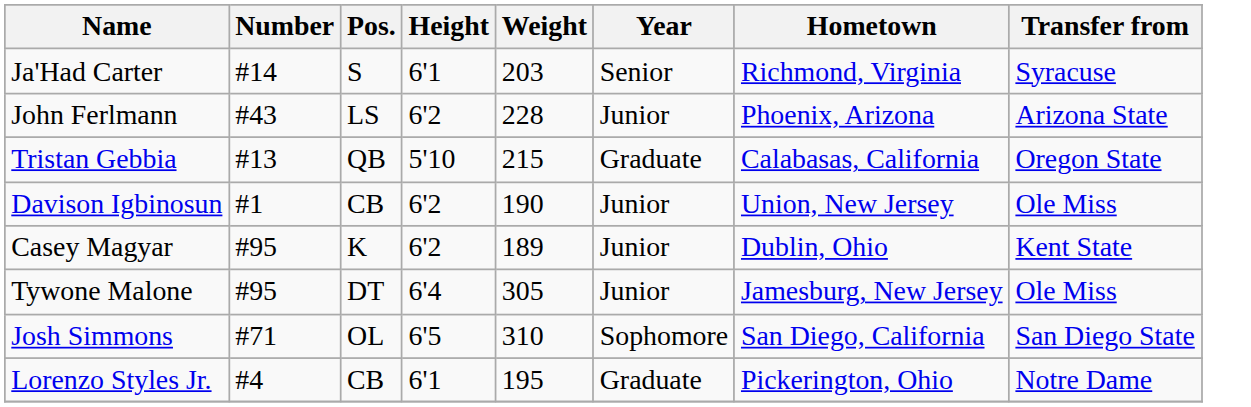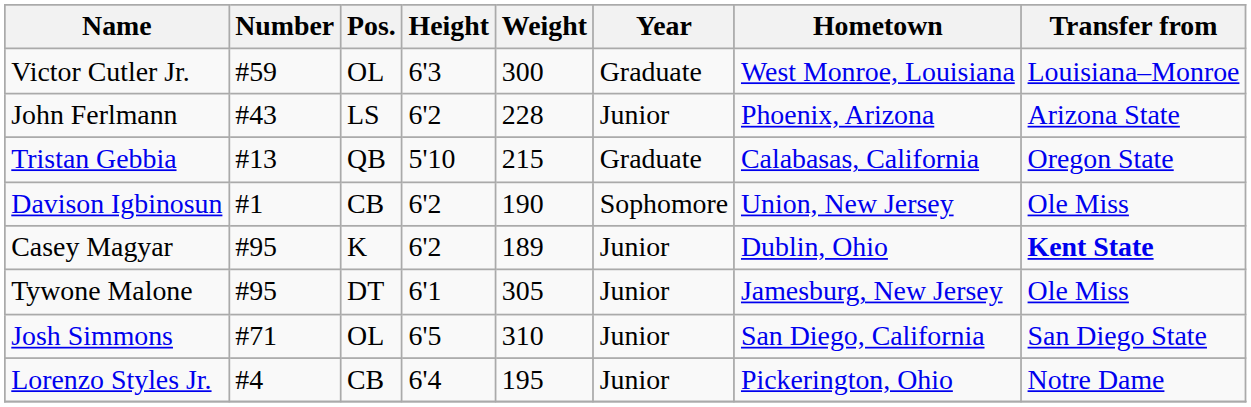- row: Ja'Had Carter | #14 | S | 6'1 | 203 | Senior | Richmond, Virginia | Syracuse
+ row: Victor Cutler Jr. | #59 | OL | 6'3 | 300 | Graduate | West Monroe, Louisiana | Louisiana–Monroe
Davison Igbinosun | Year: Junior -> Sophomore
Casey Magyar | Transfer from: normal -> bold
Tywone Malone | Height: 6'4 -> 6'1
Josh Simmons | Year: Sophomore -> Junior
Lorenzo Styles Jr. | Height: 6'1 -> 6'4
Lorenzo Styles Jr. | Year: Graduate -> Junior
